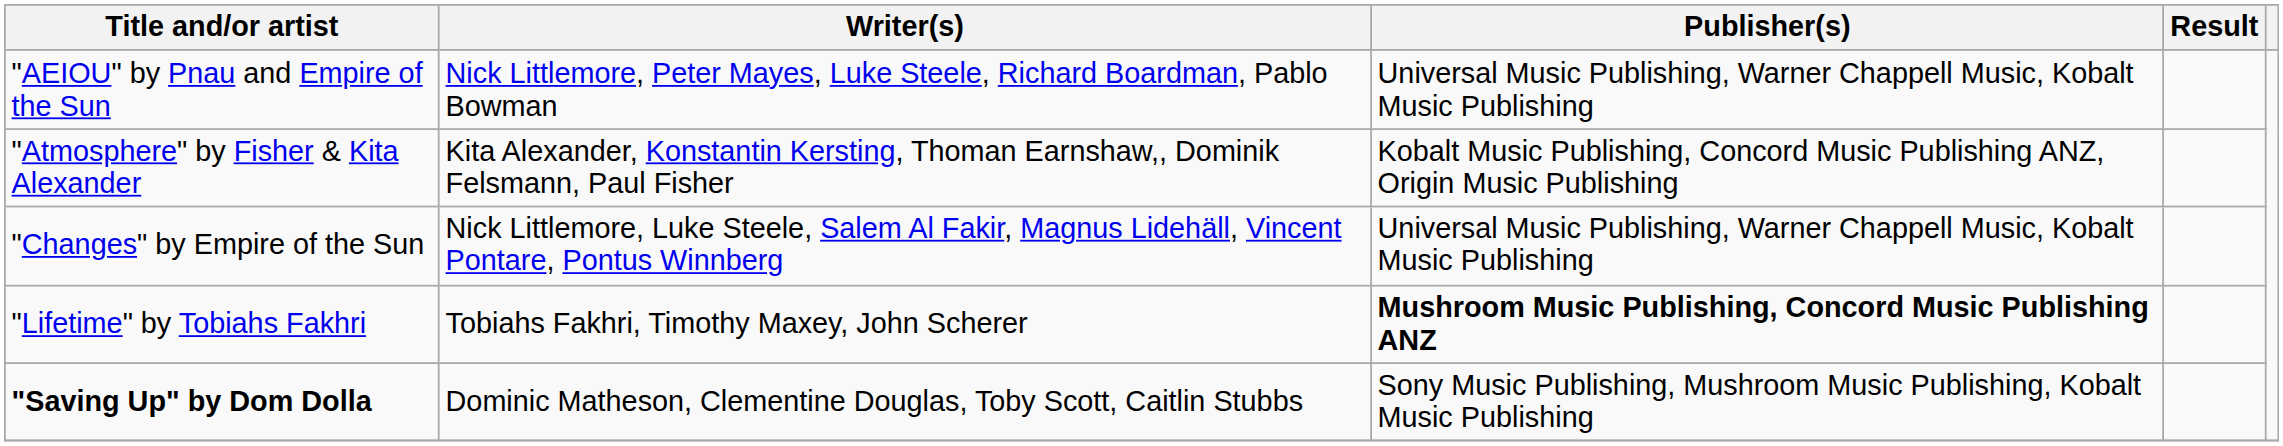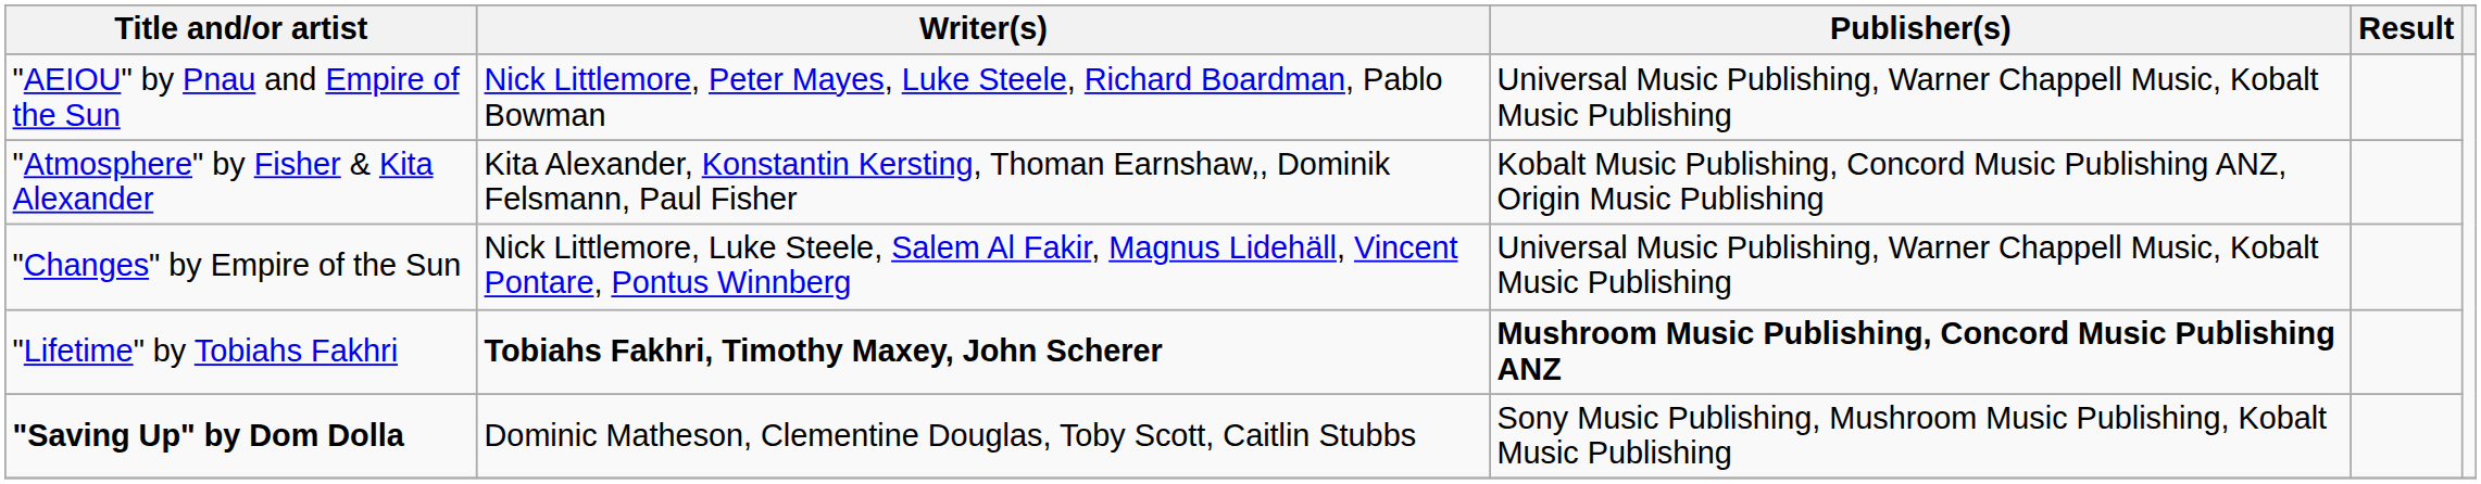"Lifetime" by Tobiahs Fakhri | Writer(s): normal -> bold
